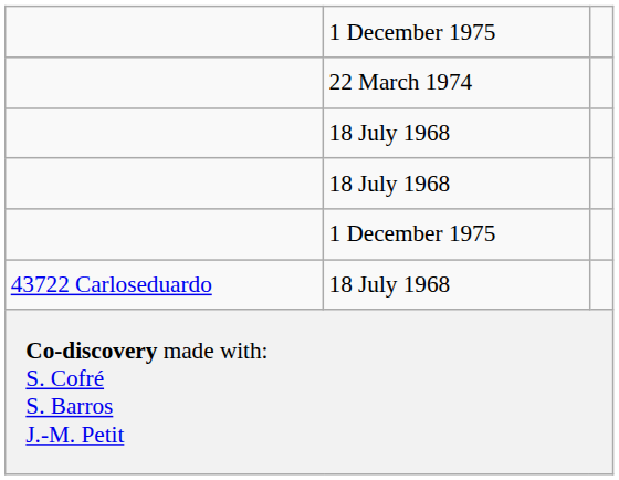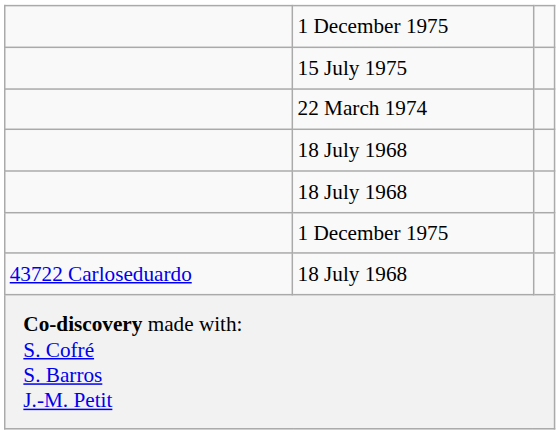+ row: 15 July 1975
